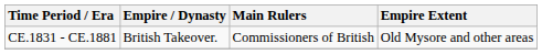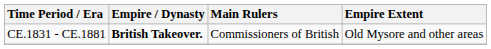CE.1831 - CE.1881 | Empire / Dynasty: normal -> bold
